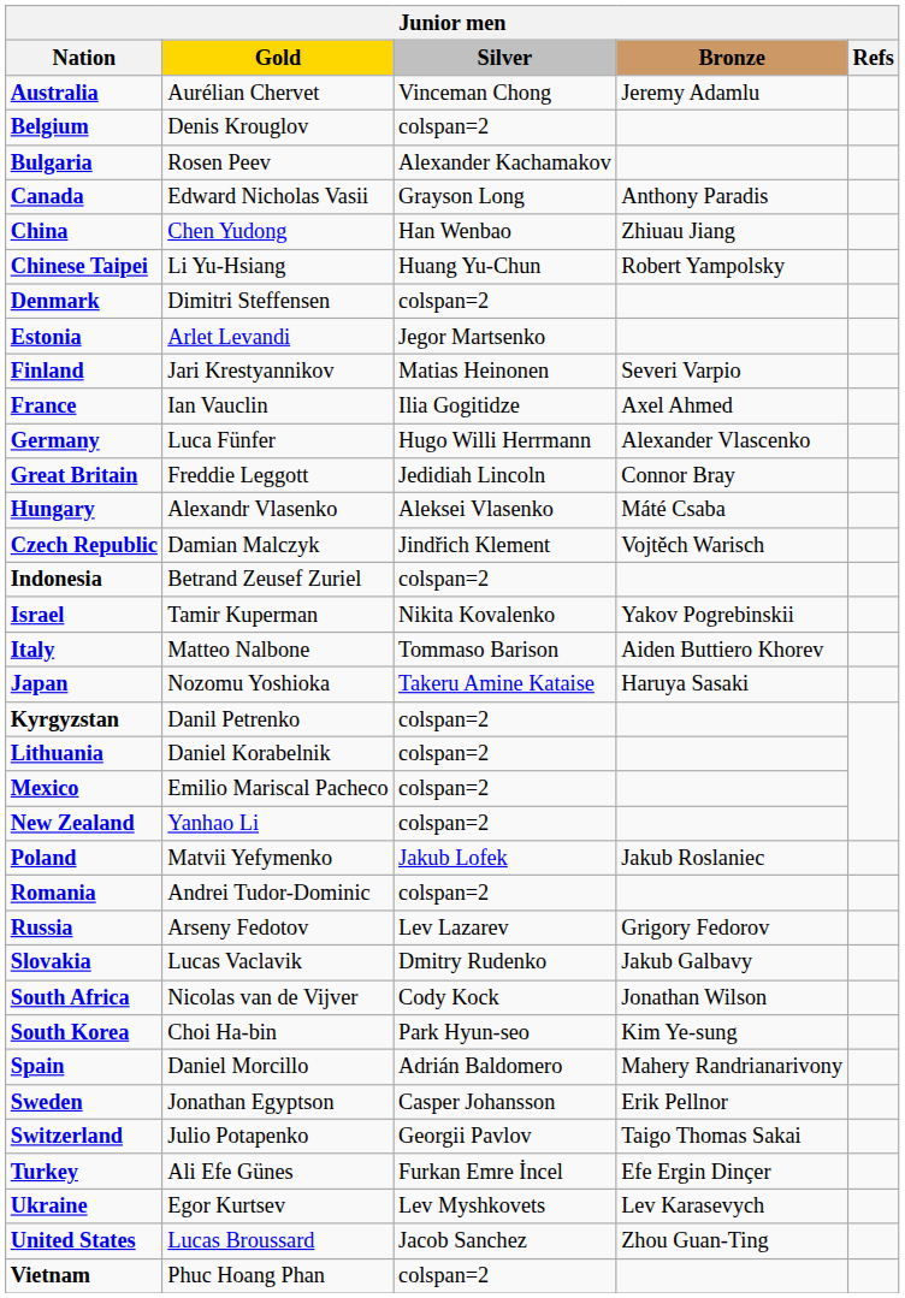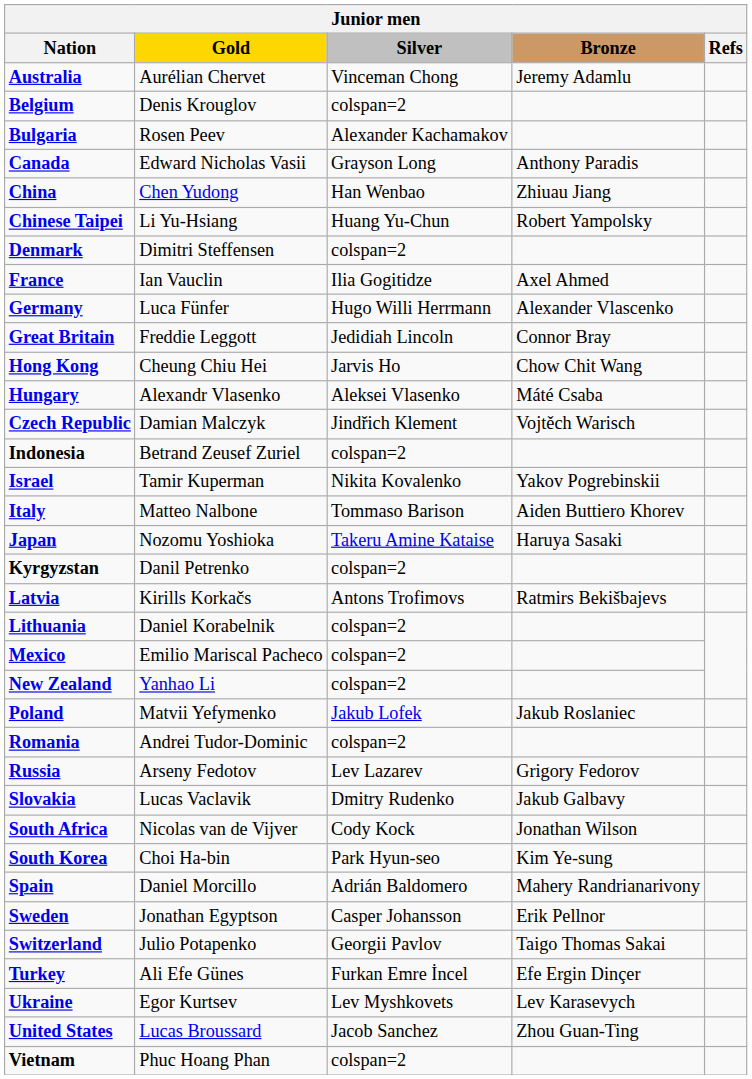- row: Estonia | Arlet Levandi | Jegor Martsenko
- row: Finland | Jari Krestyannikov | Matias Heinonen | Severi Varpio
+ row: Hong Kong | Cheung Chiu Hei | Jarvis Ho | Chow Chit Wang
+ row: Latvia | Kirills Korkačs | Antons Trofimovs | Ratmirs Bekišbajevs
